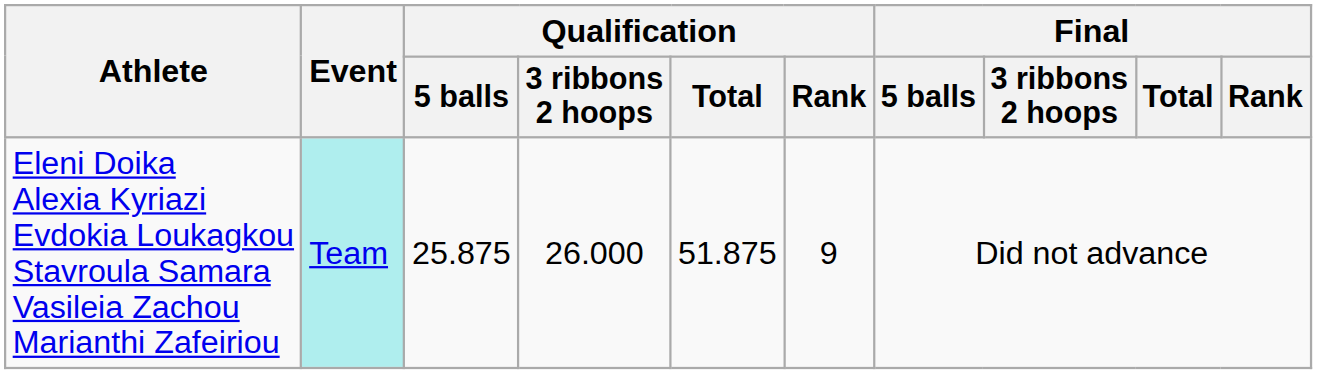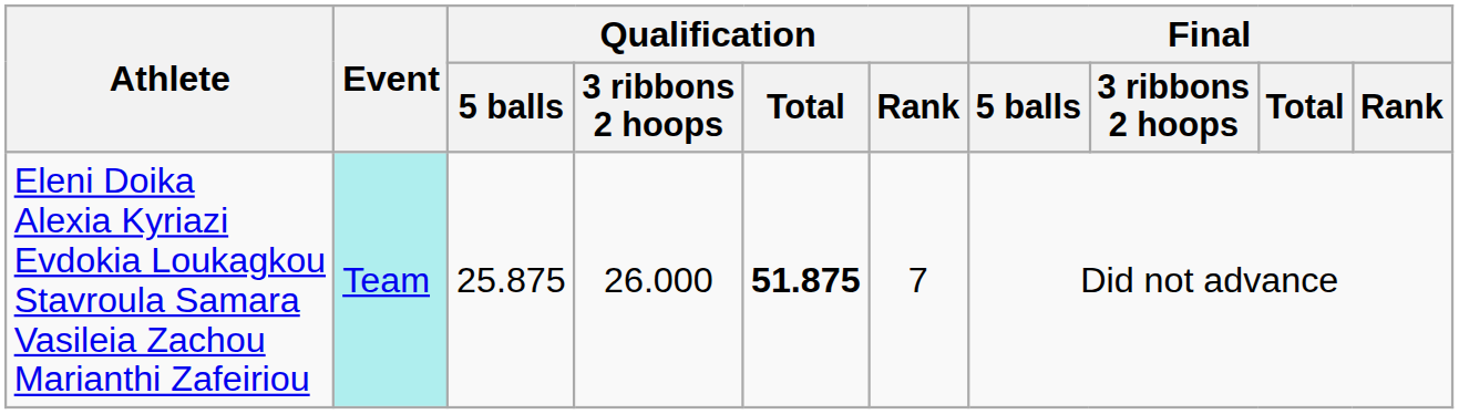row 3 | Qualification / Total: normal -> bold
row 3 | Qualification / Rank: 9 -> 7
